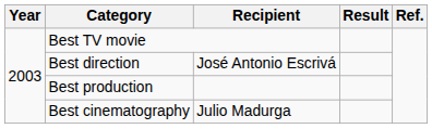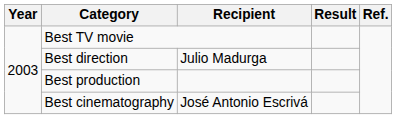Best direction | Recipient: José Antonio Escrivá -> Julio Madurga
Best cinematography | Recipient: Julio Madurga -> José Antonio Escrivá
